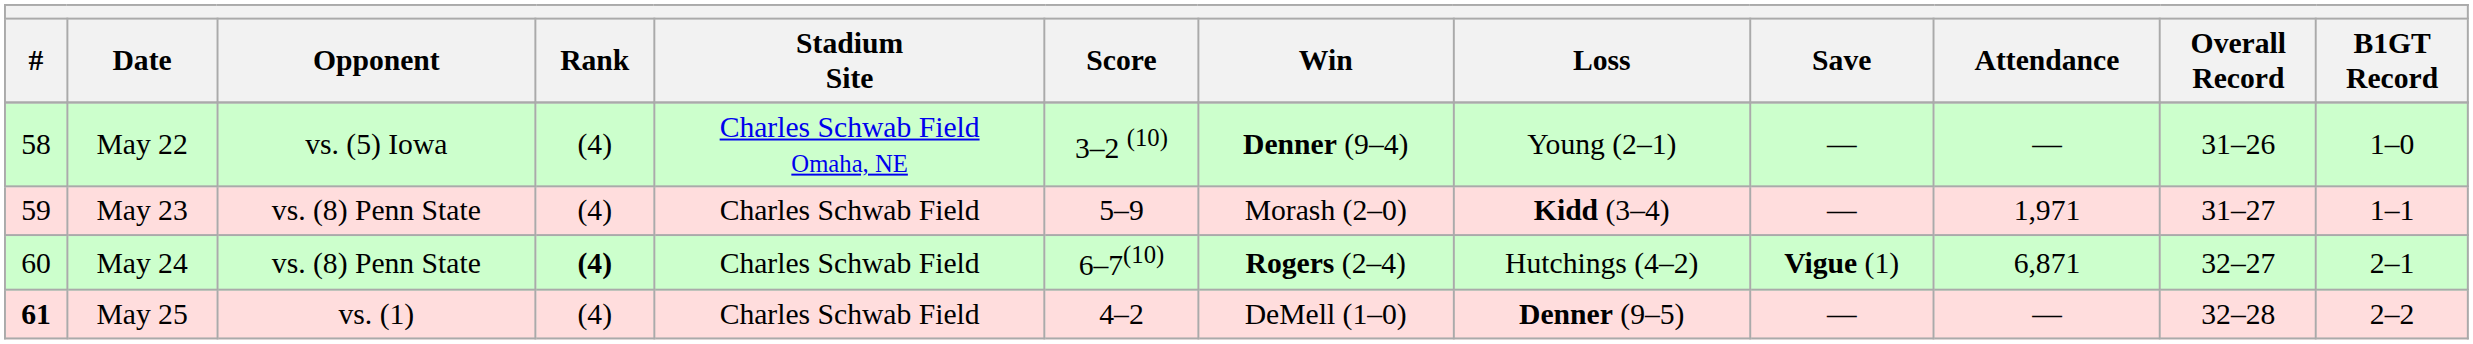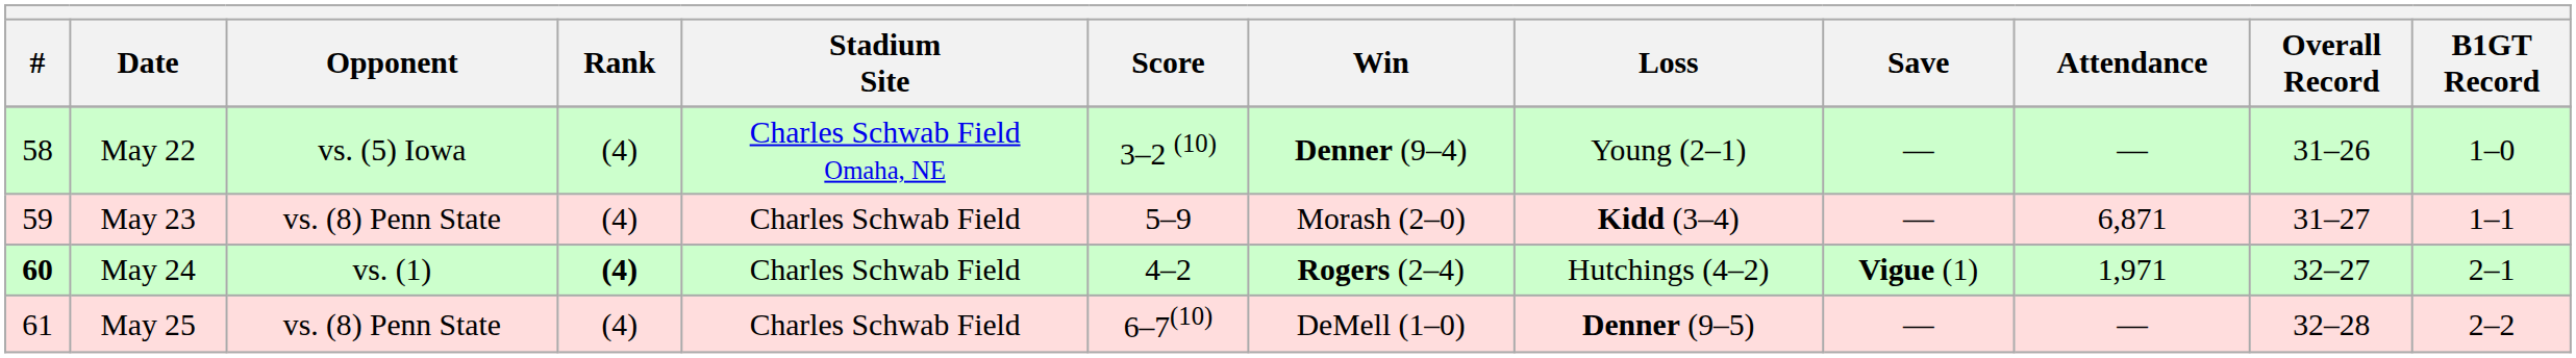May 23 | Attendance: 1,971 -> 6,871
May 24 | #: normal -> bold
May 24 | Opponent: vs. (8) Penn State -> vs. (1)
May 24 | Score: 6–7(10) -> 4–2
May 24 | Attendance: 6,871 -> 1,971
May 25 | #: bold -> normal
May 25 | Opponent: vs. (1) -> vs. (8) Penn State
May 25 | Score: 4–2 -> 6–7(10)
